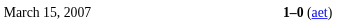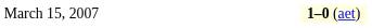March 15, 2007 | column 2: no background -> lightyellow background
